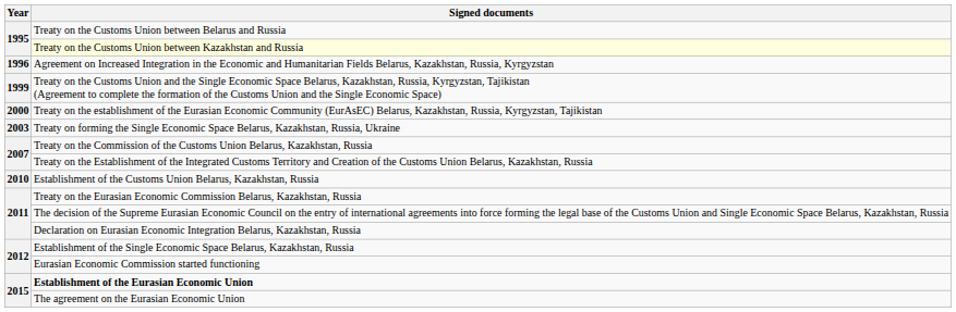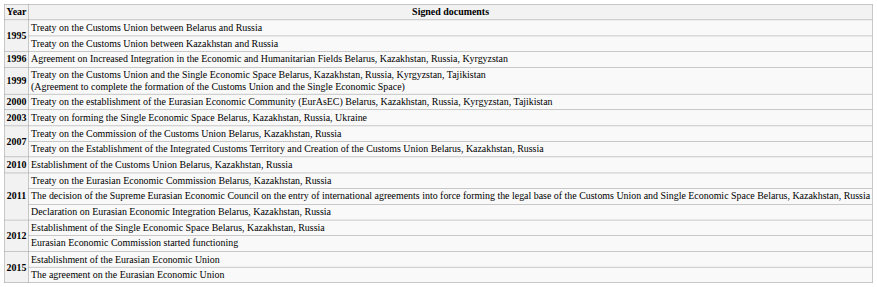Treaty on the Customs Union between Kazakhstan and Russia | Signed documents: lightyellow background -> no background
Establishment of the Eurasian Economic Union | Signed documents: bold -> normal
